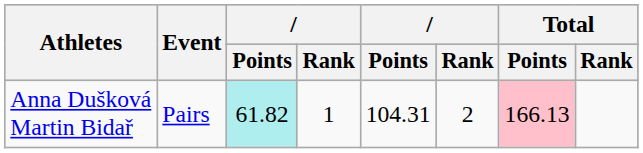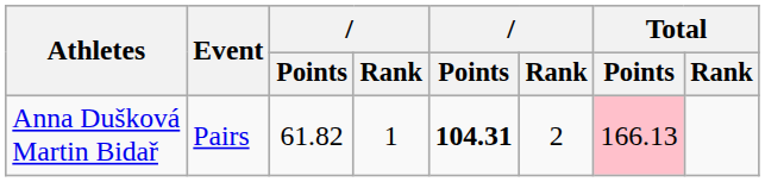Anna Dušková Martin Bidař | column 3: paleturquoise background -> no background
Anna Dušková Martin Bidař | column 5: normal -> bold
